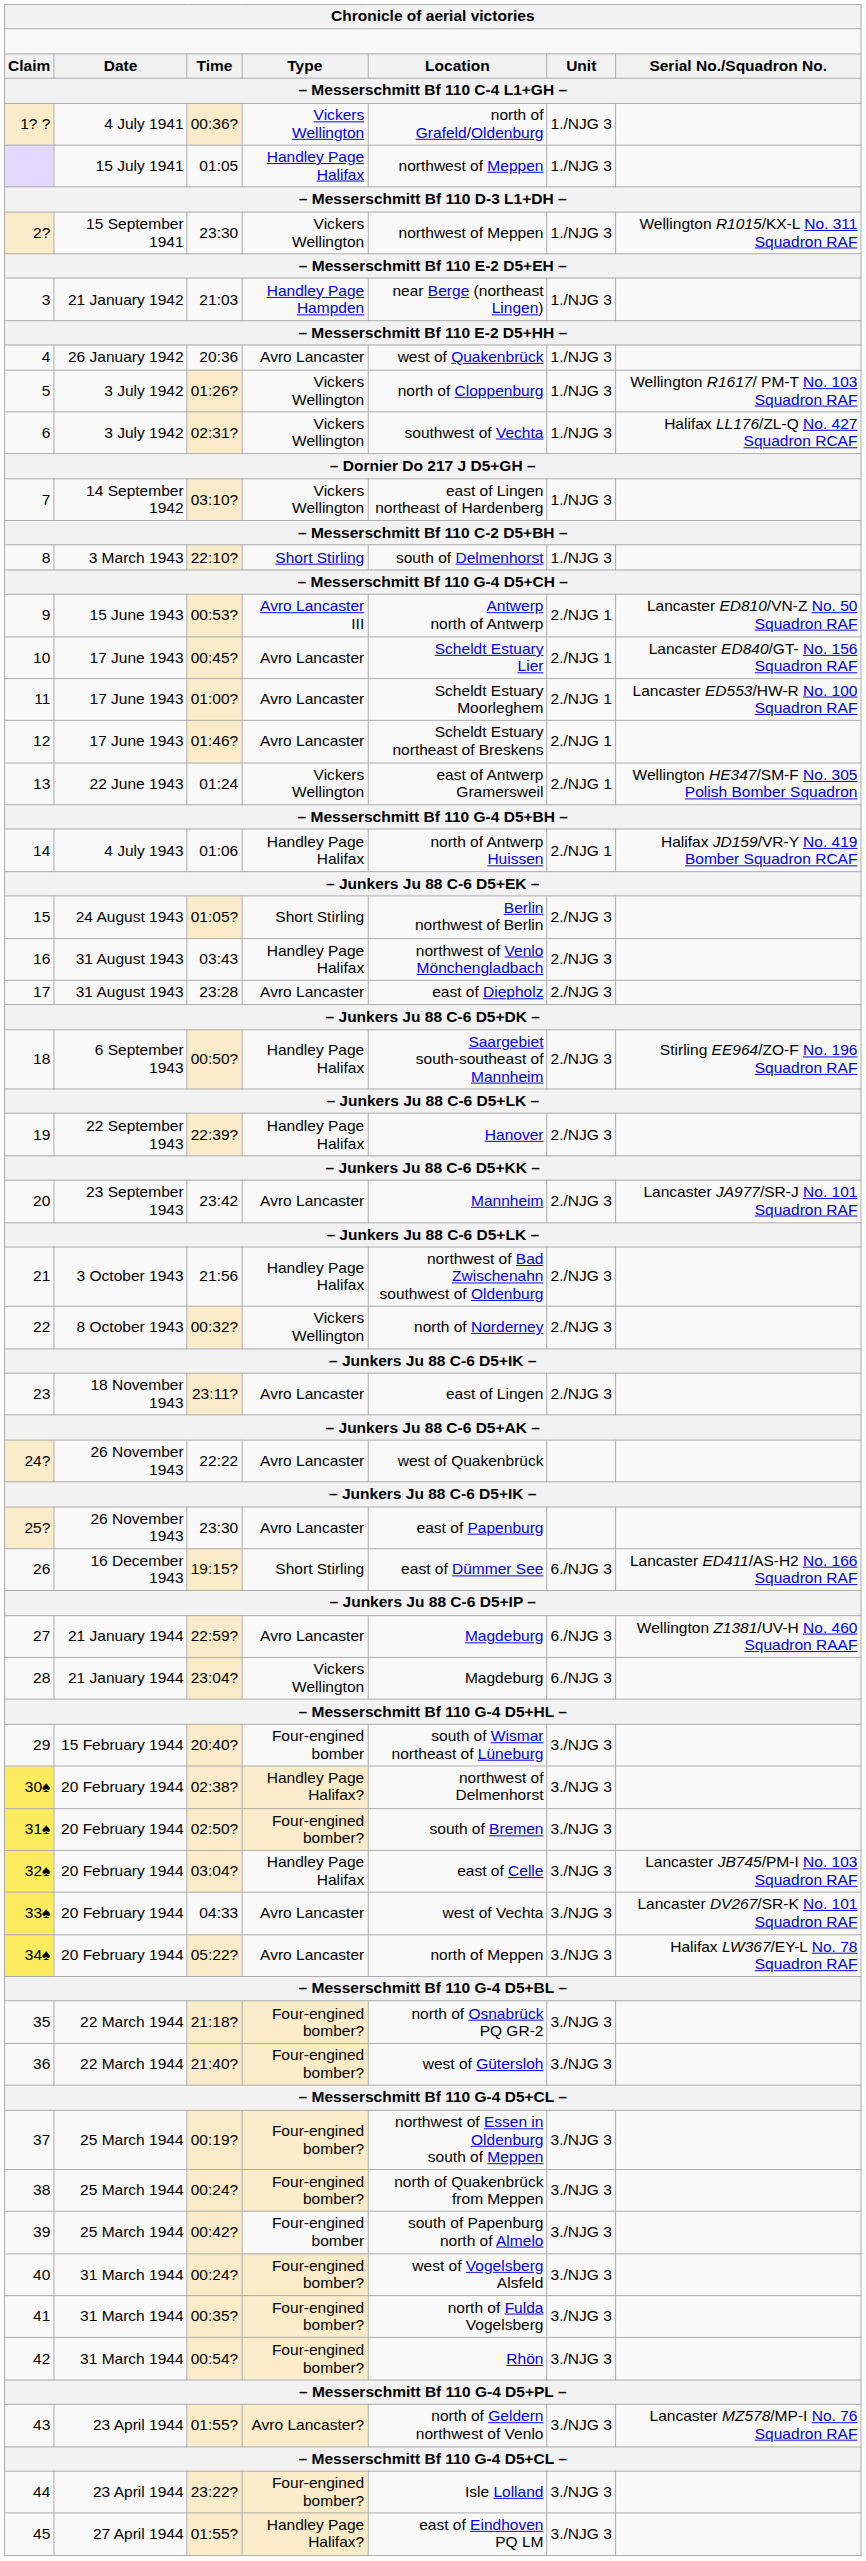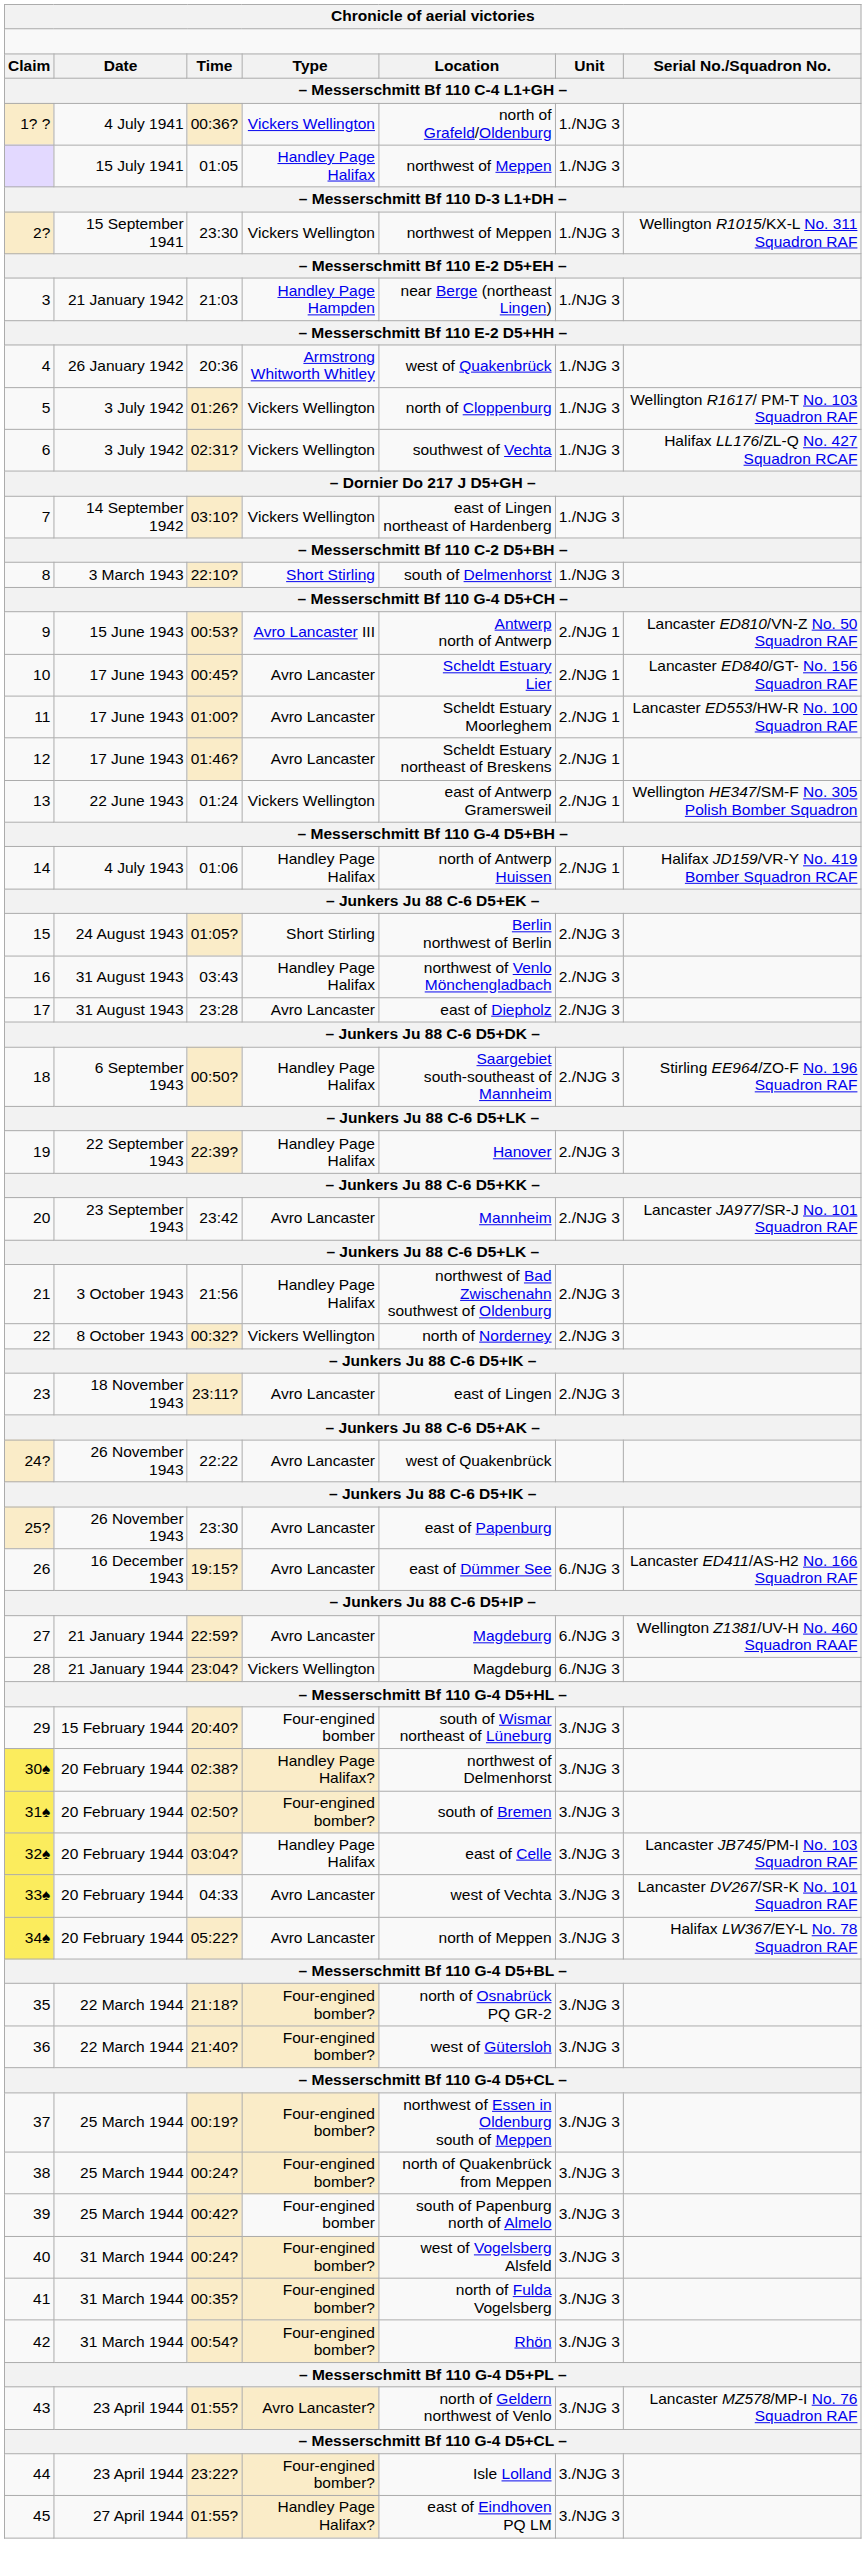4 | column 4: Avro Lancaster -> Armstrong Whitworth Whitley
26 | column 4: Short Stirling -> Avro Lancaster
